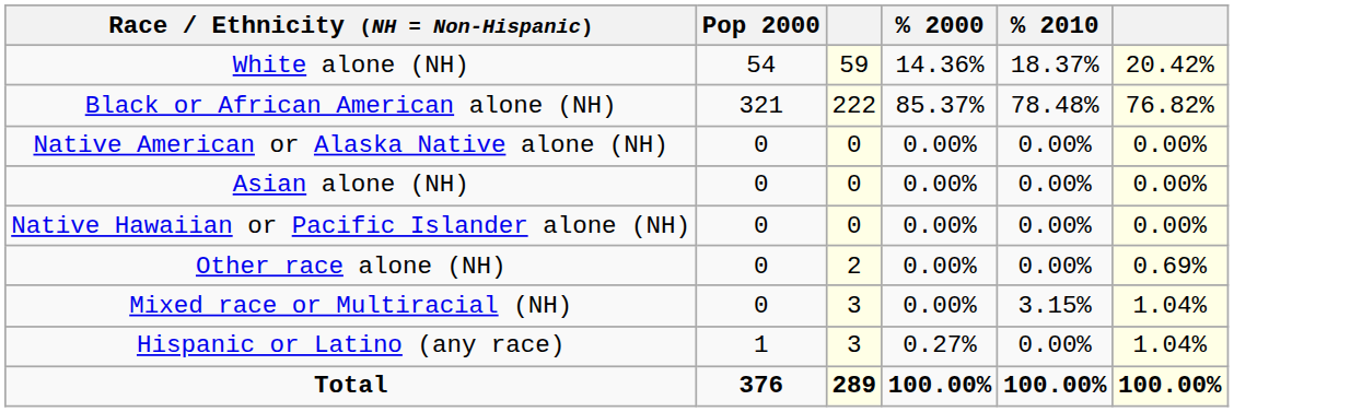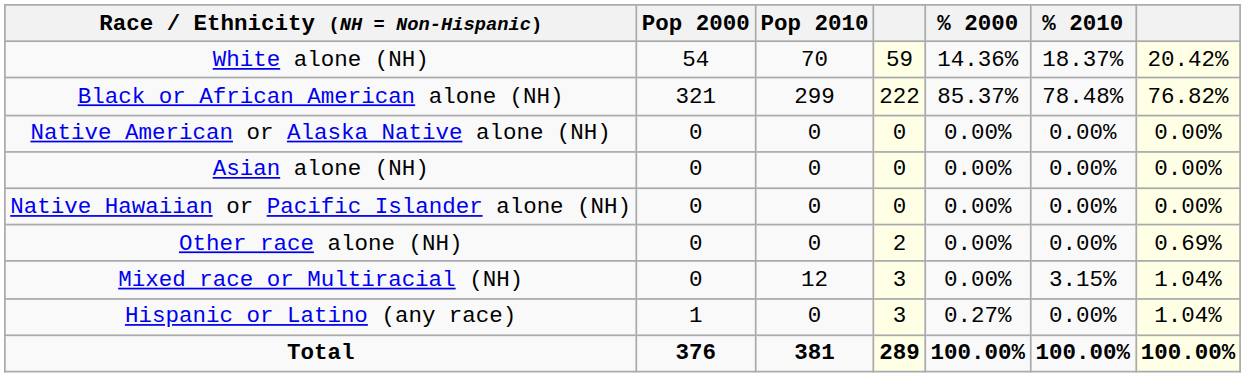+ column: Pop 2010 | 70 | 299 | 0 | 0 | 0 | 0 | 12 | 0 | 381
